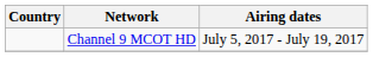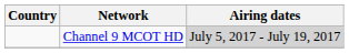Channel 9 MCOT HD | Airing dates: no background -> lightgrey background
